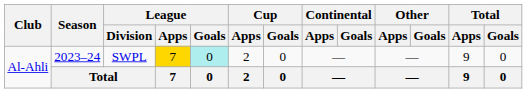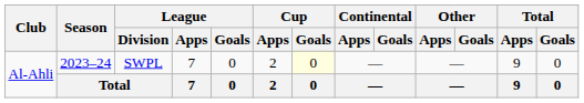Al-Ahli / SWPL | League / Apps: gold background -> no background
Al-Ahli / SWPL | League / Goals: paleturquoise background -> no background
Al-Ahli / SWPL | Cup / Goals: no background -> lightyellow background
